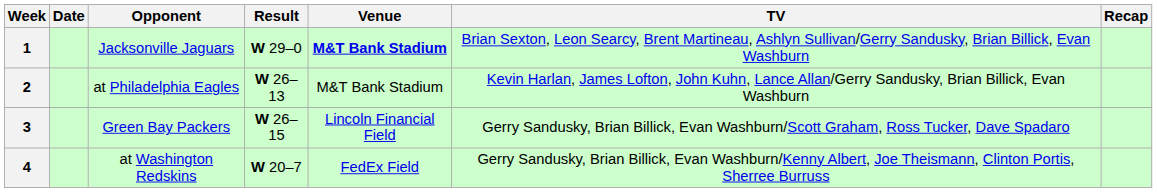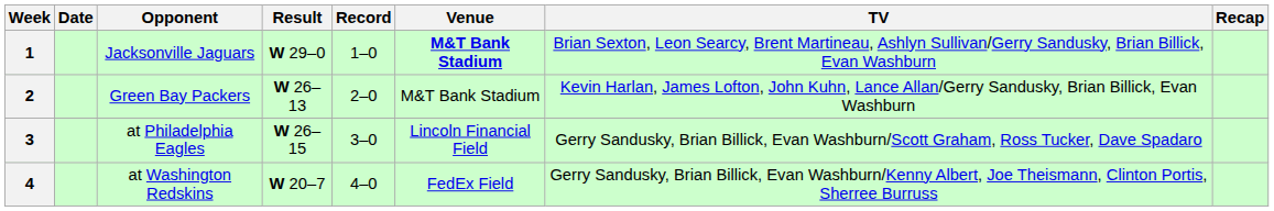+ column: Record | 1–0 | 2–0 | 3–0 | 4–0
2 | Opponent: at Philadelphia Eagles -> Green Bay Packers
3 | Opponent: Green Bay Packers -> at Philadelphia Eagles
